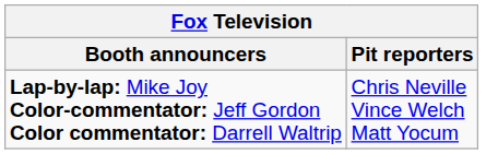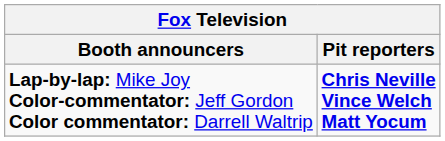row 3 | Pit reporters: normal -> bold
